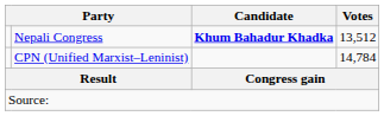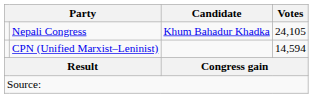Nepali Congress | Candidate: bold -> normal
Nepali Congress | Votes: 13,512 -> 24,105
CPN (Unified Marxist–Leninist) | Votes: 14,784 -> 14,594
